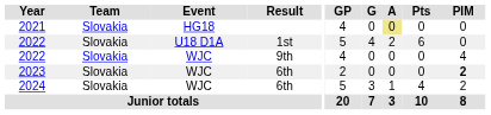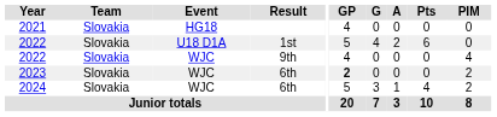2021 | A: khaki background -> no background
2023 | GP: normal -> bold
2023 | PIM: bold -> normal
